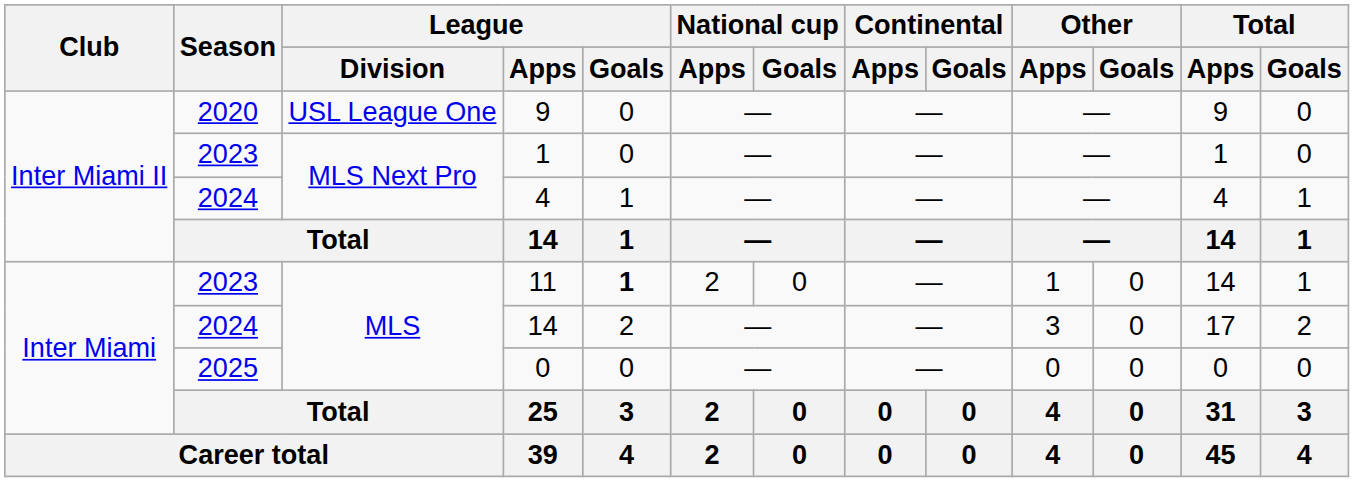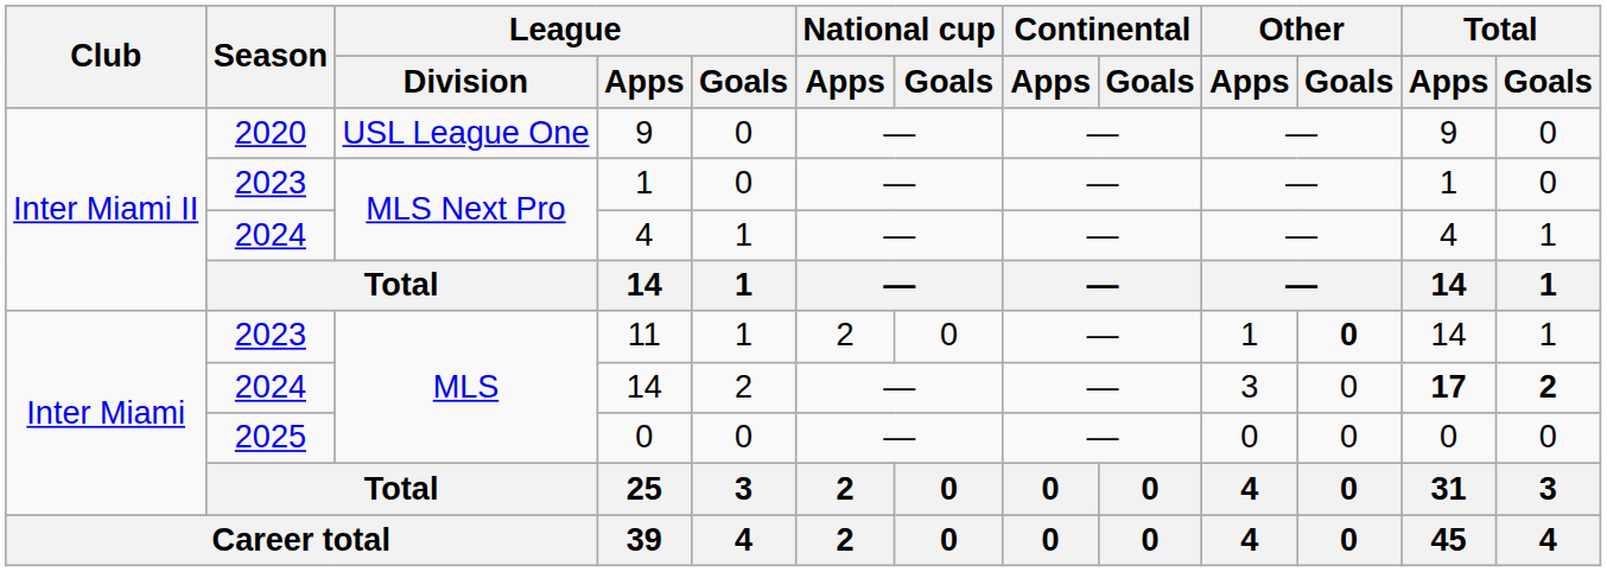11 | League / Goals: bold -> normal
11 | Other / Goals: normal -> bold
2024 / 14 | Total / Apps: normal -> bold
2024 / 14 | Total / Goals: normal -> bold
